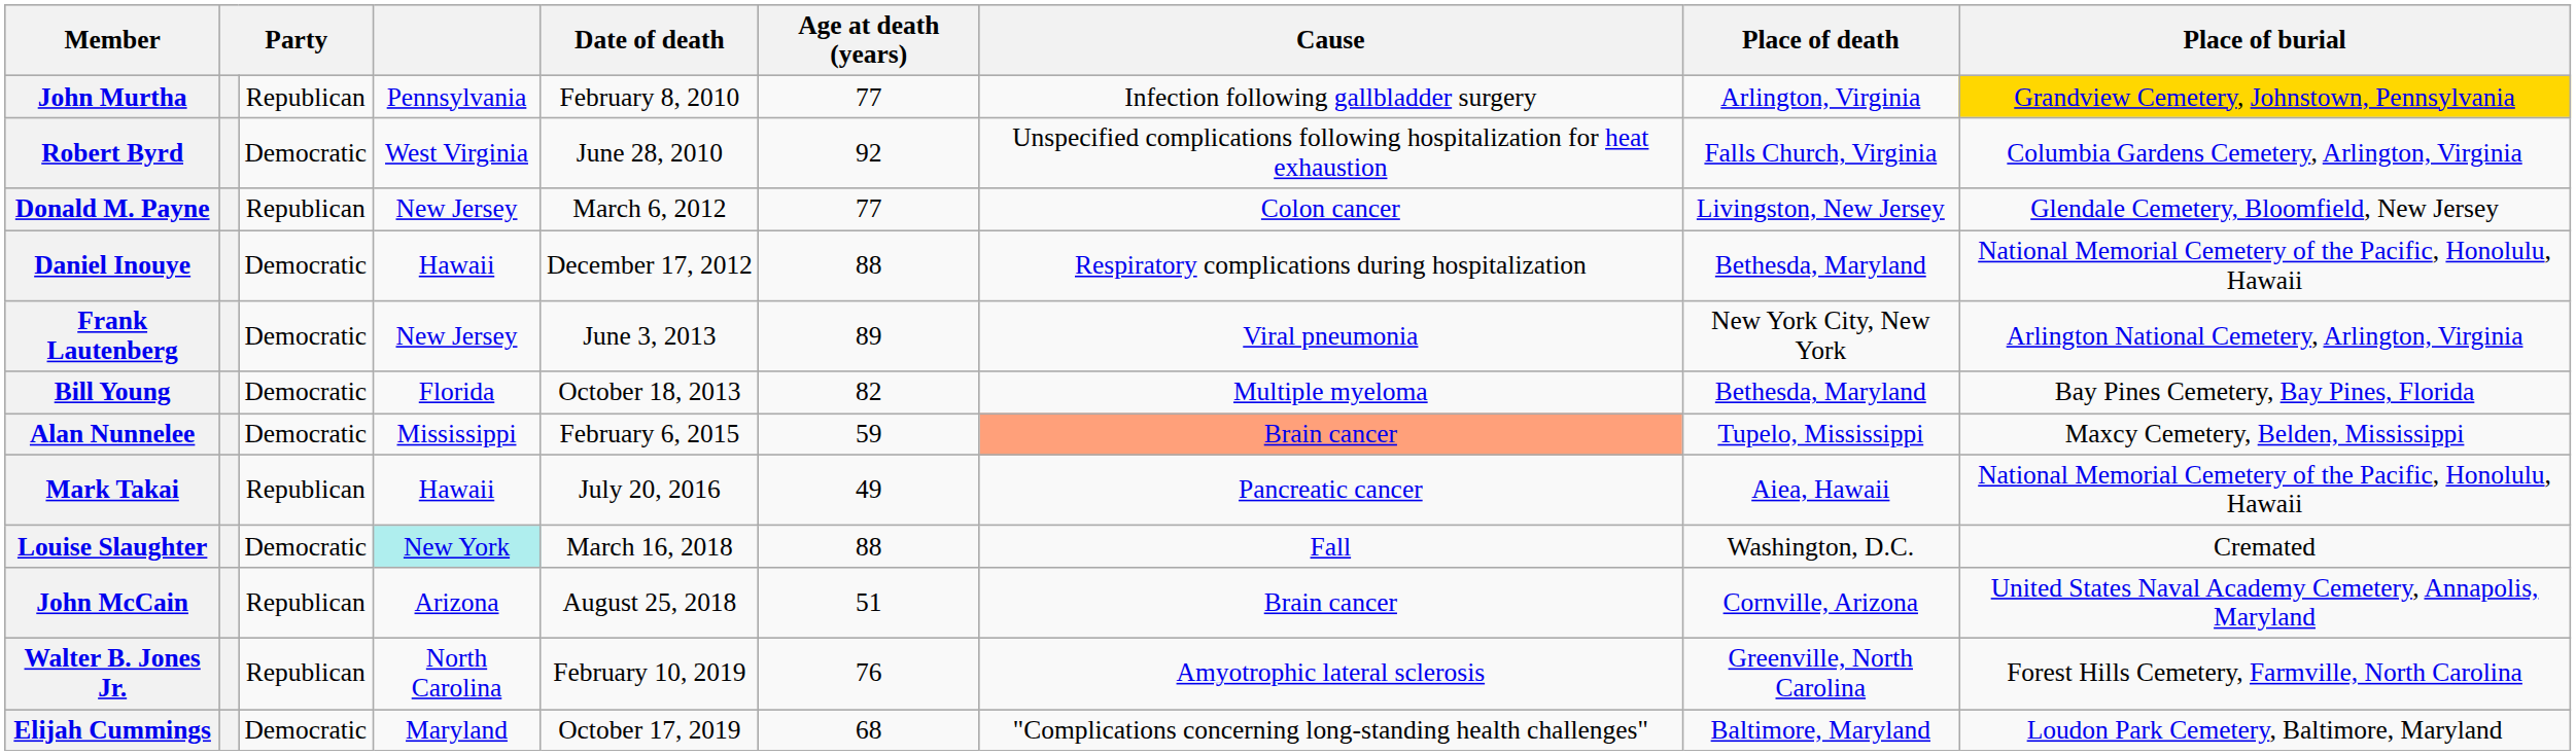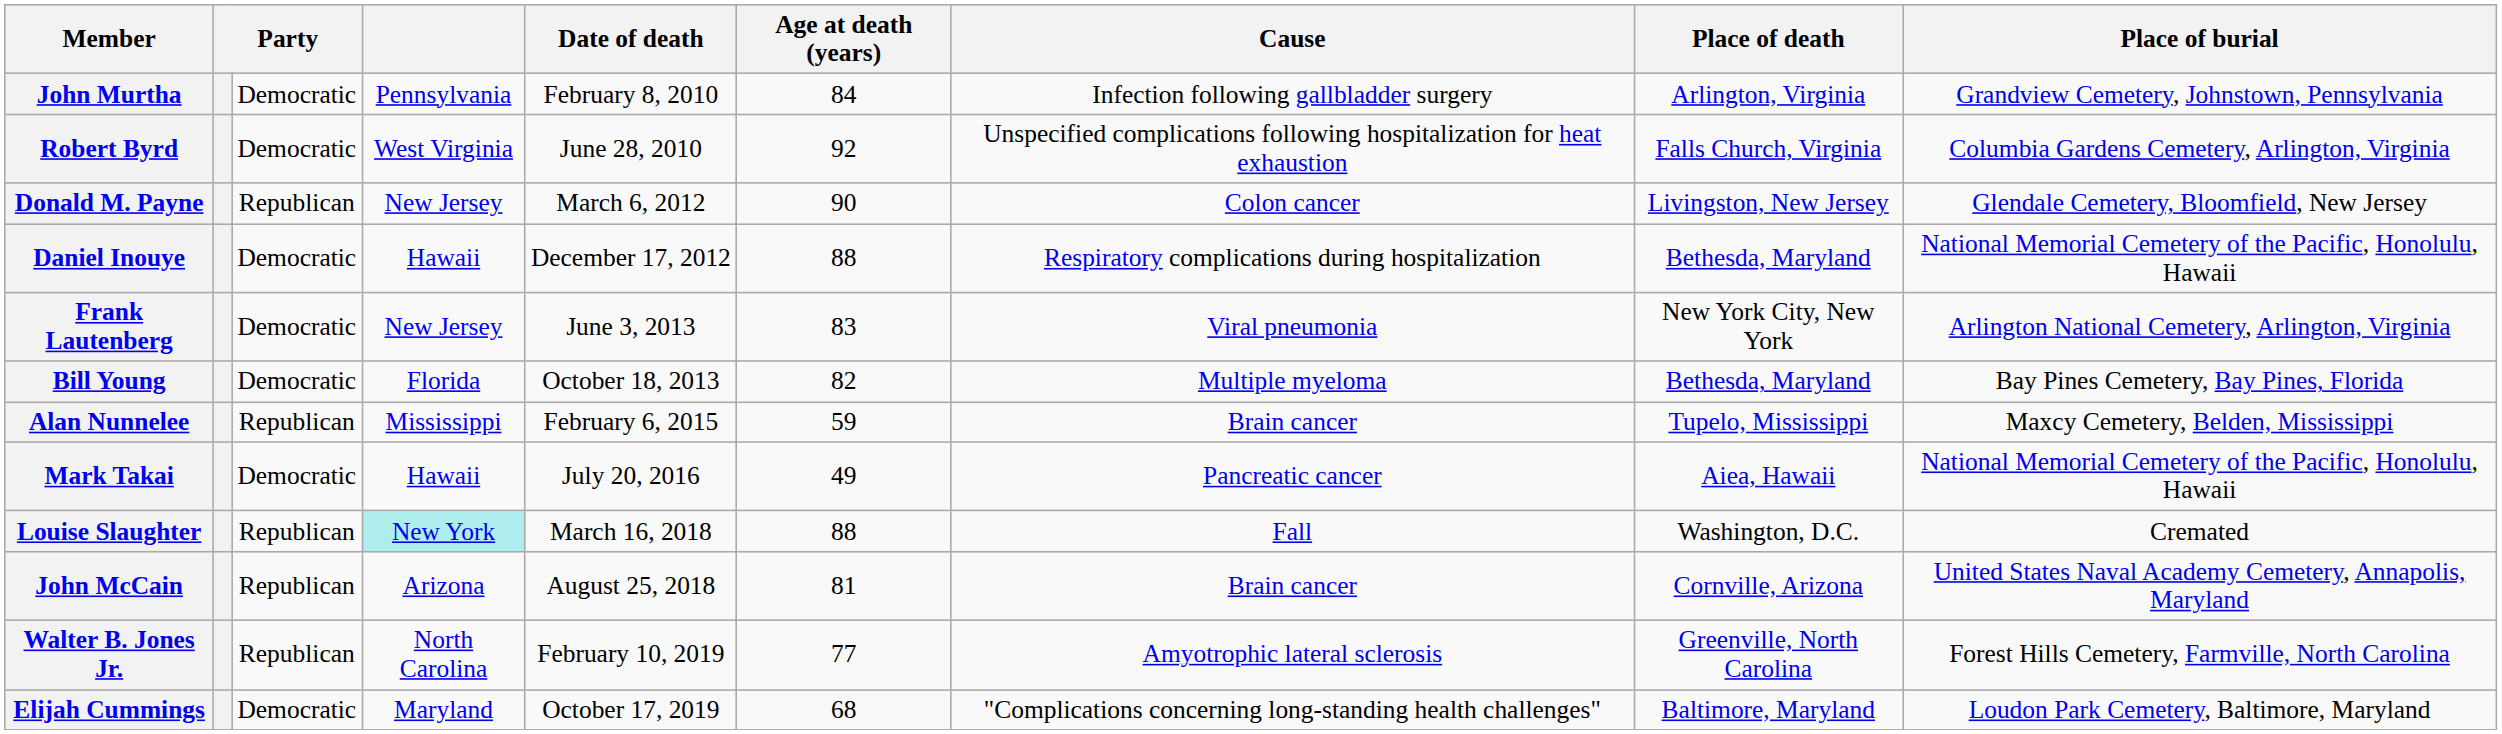John Murtha | column 3: Republican -> Democratic
John Murtha | Age at death (years): 77 -> 84
John Murtha | Place of burial: gold background -> no background
Donald M. Payne | Age at death (years): 77 -> 90
Frank Lautenberg | Age at death (years): 89 -> 83
Alan Nunnelee | column 3: Democratic -> Republican
Alan Nunnelee | Cause: lightsalmon background -> no background
Mark Takai | column 3: Republican -> Democratic
Louise Slaughter | column 3: Democratic -> Republican
John McCain | Age at death (years): 51 -> 81
Walter B. Jones Jr. | Age at death (years): 76 -> 77
